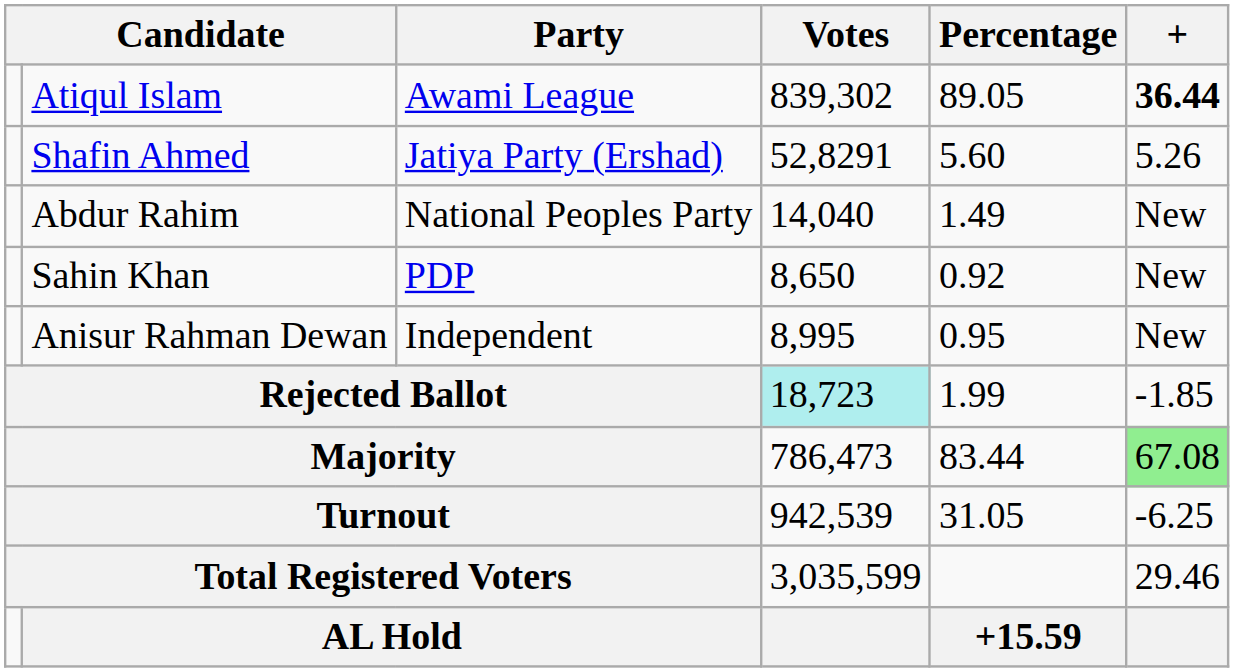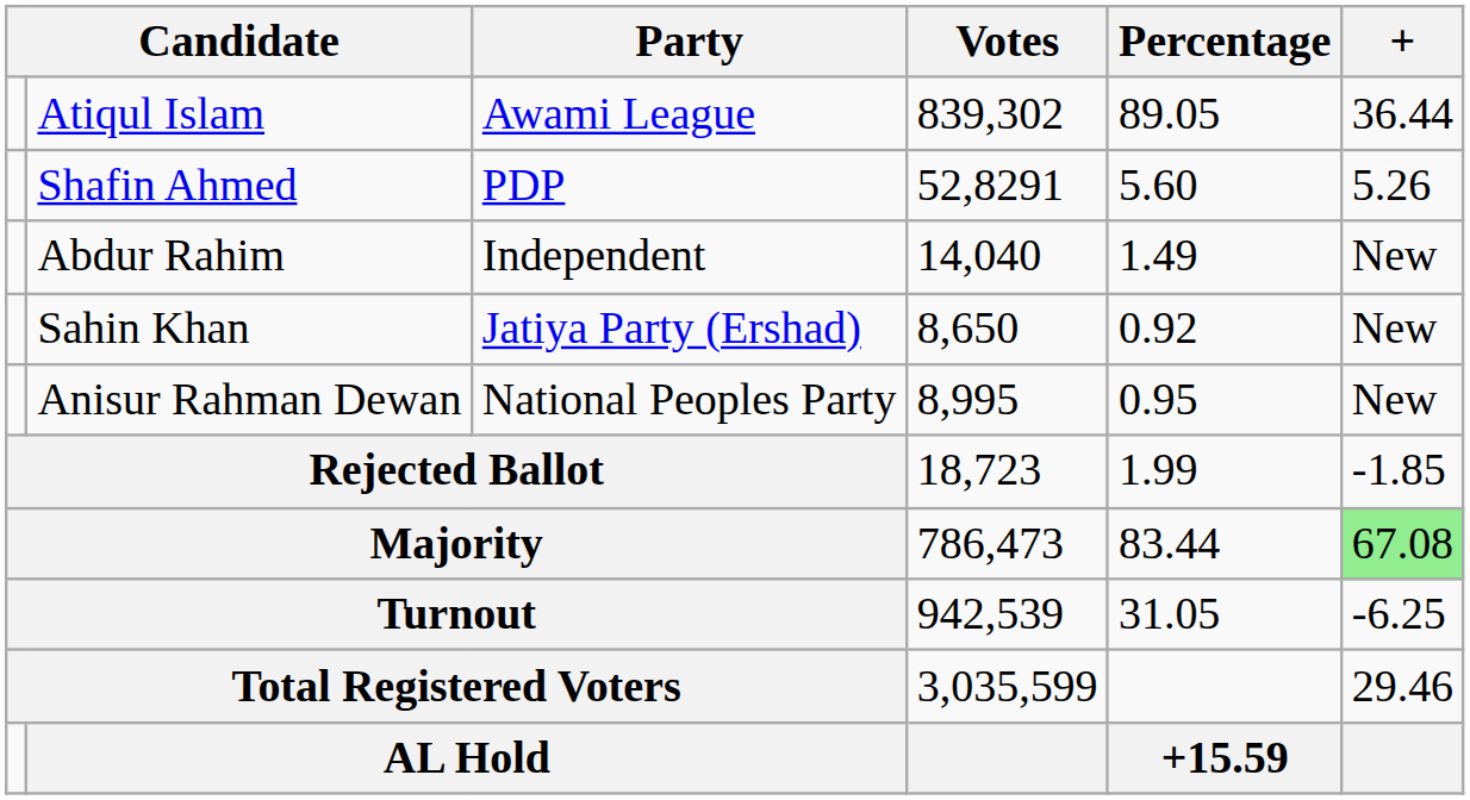Atiqul Islam | +: bold -> normal
Shafin Ahmed | Party: Jatiya Party (Ershad) -> PDP
Abdur Rahim | Party: National Peoples Party -> Independent
Sahin Khan | Party: PDP -> Jatiya Party (Ershad)
Anisur Rahman Dewan | Party: Independent -> National Peoples Party
Rejected Ballot | Votes: paleturquoise background -> no background
